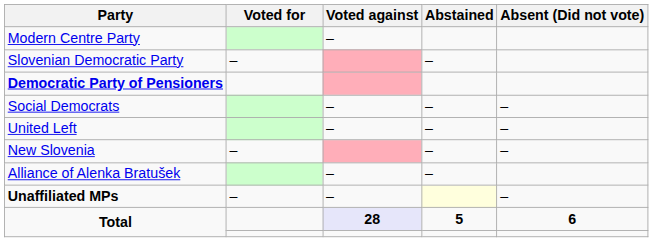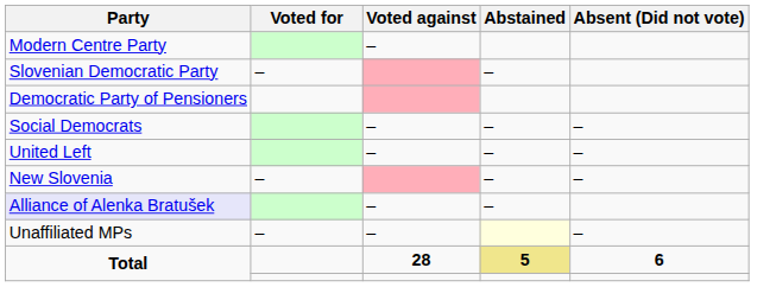Democratic Party of Pensioners | Party: bold -> normal
Alliance of Alenka Bratušek | Party: no background -> lavender background
Unaffiliated MPs | Party: bold -> normal
Total / 28 | Voted against: lavender background -> no background
Total / 28 | Abstained: no background -> khaki background
